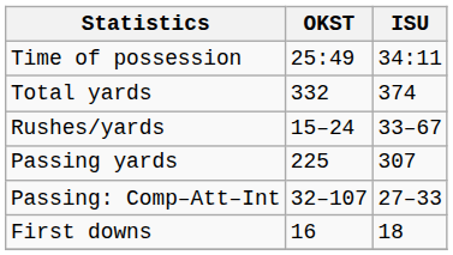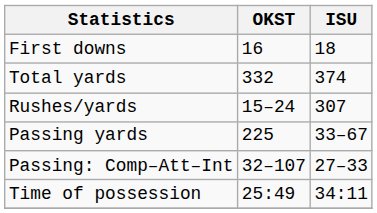rows swapped: First downs <-> Time of possession
Rushes/yards | ISU: 33–67 -> 307
Passing yards | ISU: 307 -> 33–67
